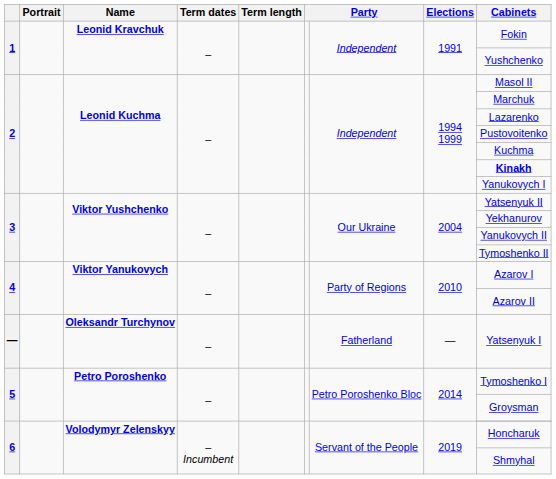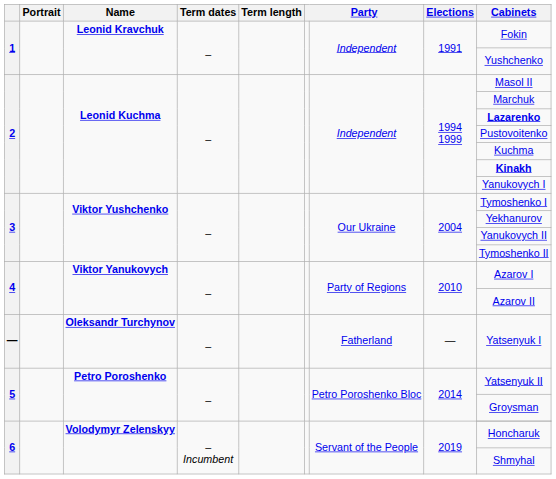row 6 | Cabinets: normal -> bold
row 11 | Cabinets: Yatsenyuk II -> Tymoshenko I
row 18 | Cabinets: Tymoshenko I -> Yatsenyuk II
